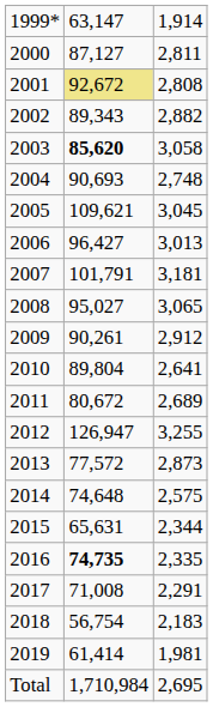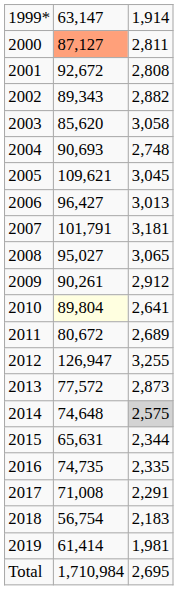2000 | column 2: no background -> lightsalmon background
2001 | column 2: khaki background -> no background
2003 | column 2: bold -> normal
2010 | column 2: no background -> lightyellow background
2014 | column 3: no background -> lightgrey background
2016 | column 2: bold -> normal
